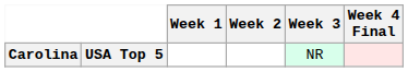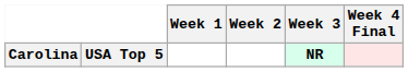Carolina | Week 3: normal -> bold
